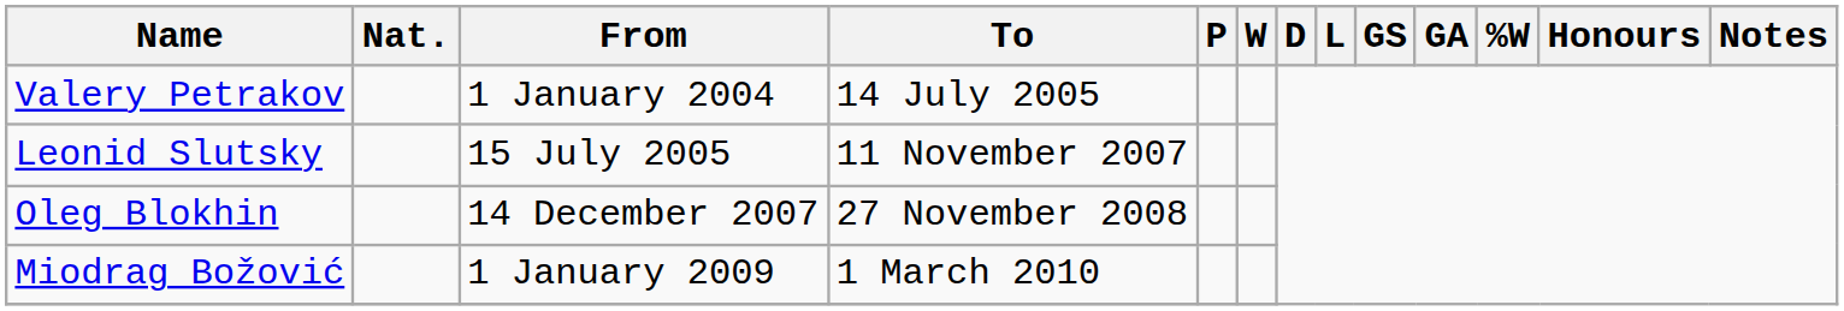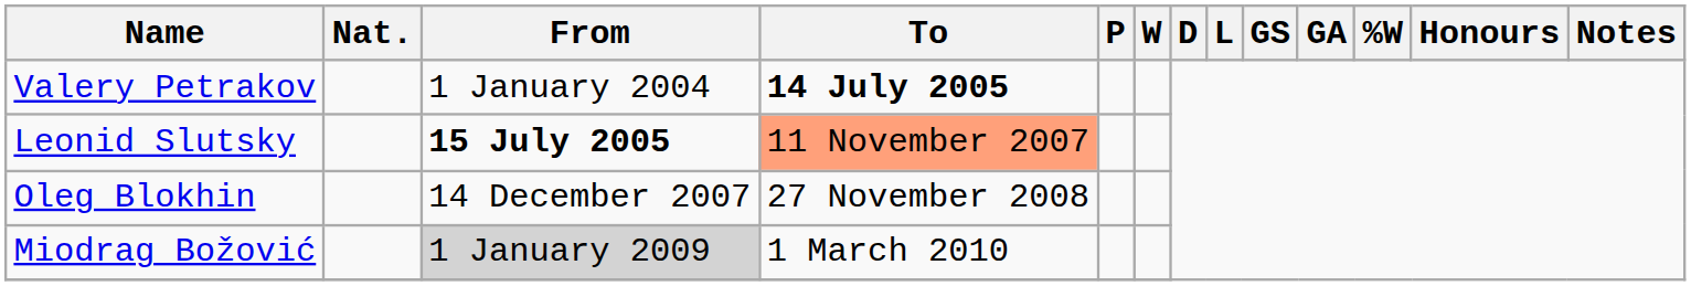Valery Petrakov | To: normal -> bold
Leonid Slutsky | From: normal -> bold
Leonid Slutsky | To: no background -> lightsalmon background
Miodrag Božović | From: no background -> lightgrey background
